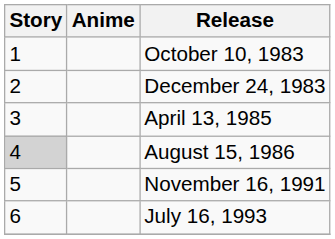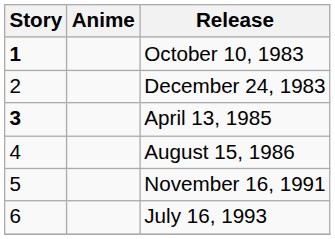October 10, 1983 | Story: normal -> bold
April 13, 1985 | Story: normal -> bold
August 15, 1986 | Story: lightgrey background -> no background
